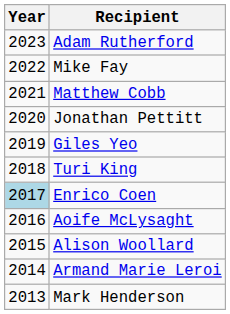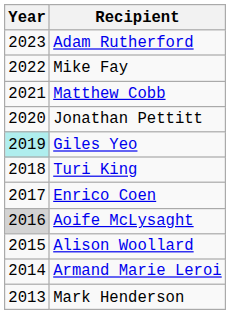Giles Yeo | Year: no background -> paleturquoise background
Enrico Coen | Year: lightblue background -> no background
Aoife McLysaght | Year: no background -> lightgrey background
